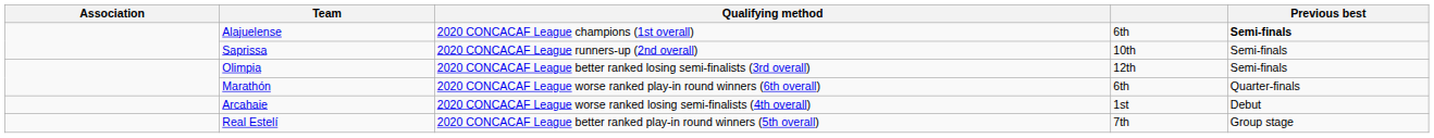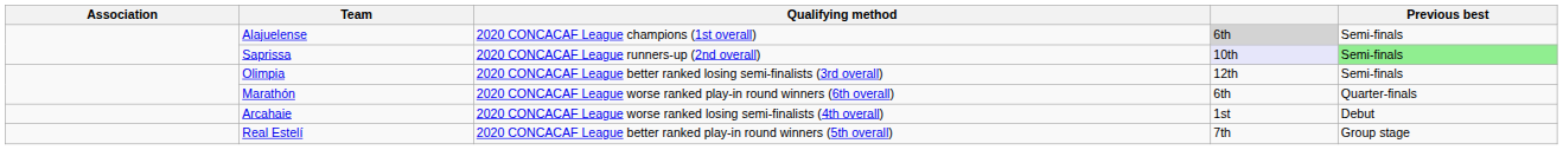row 2 | column 4: no background -> lightgrey background
row 2 | Previous best: bold -> normal
row 3 | column 4: no background -> lavender background
row 3 | Previous best: no background -> lightgreen background
